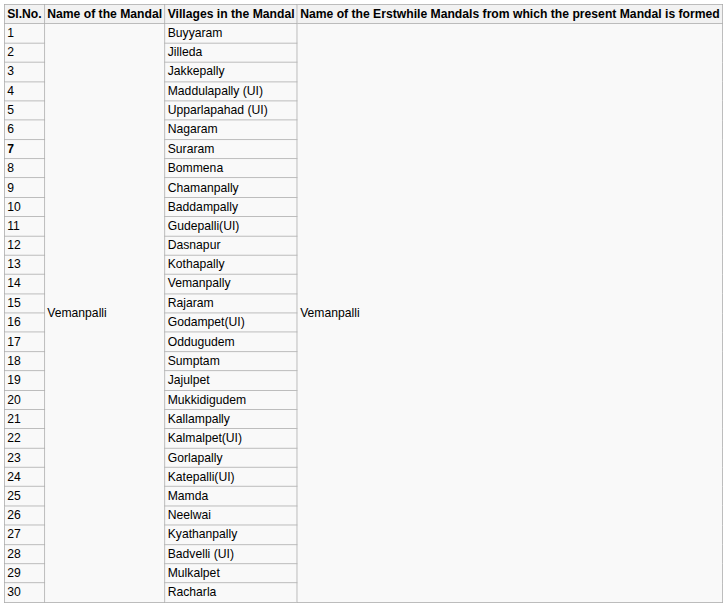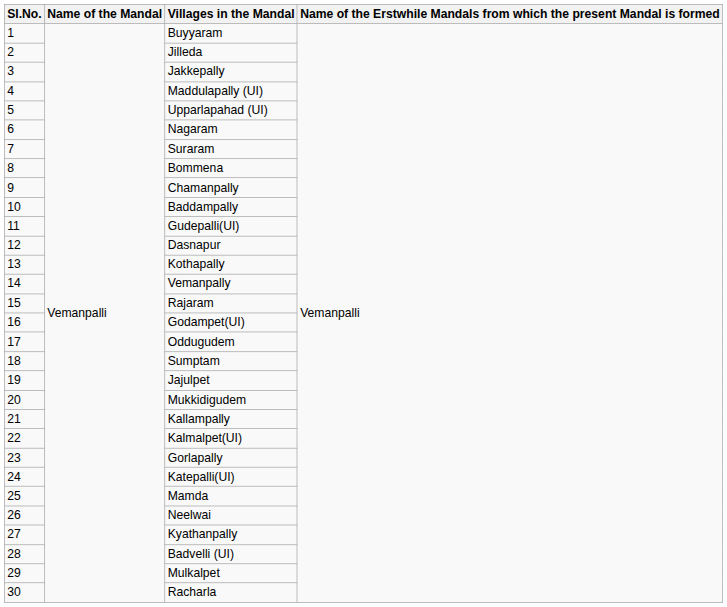Suraram | Sl.No.: bold -> normal
